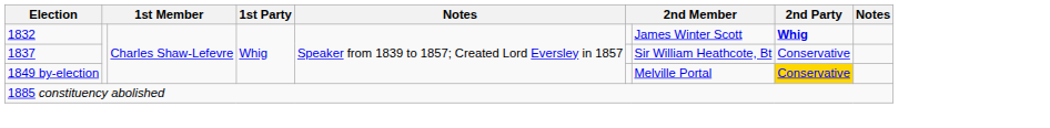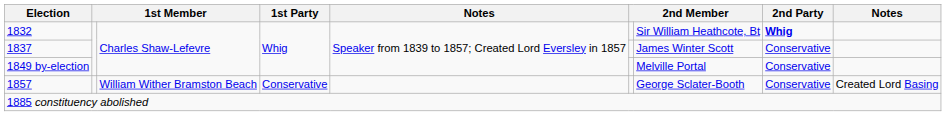1832 | column 7: James Winter Scott -> Sir William Heathcote, Bt
1837 | column 7: Sir William Heathcote, Bt -> James Winter Scott
1849 by-election | 2nd Party: gold background -> no background
+ row: 1857 | William Wither Bramston Beach | Conservative | George Sclater-Booth | Conservative | Created Lord Basing
